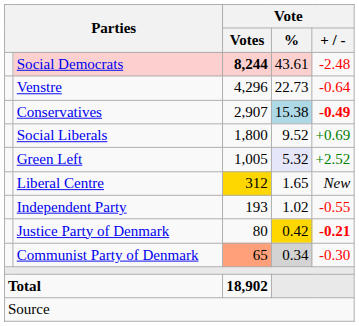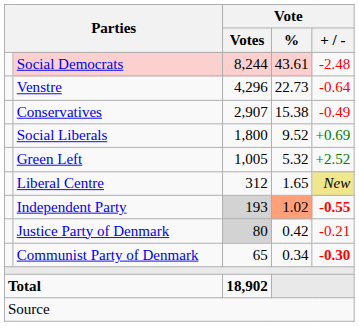Social Democrats | Vote / Votes: bold -> normal
Conservatives | Vote / %: lightblue background -> no background
Conservatives | Vote / + / -: bold -> normal
Green Left | Vote / %: lavender background -> no background
Liberal Centre | Vote / Votes: gold background -> no background
Liberal Centre | Vote / + / -: no background -> khaki background
Independent Party | Vote / Votes: no background -> lightgrey background
Independent Party | Vote / %: no background -> lightsalmon background
Independent Party | Vote / + / -: normal -> bold
Justice Party of Denmark | Vote / Votes: no background -> lightgrey background
Justice Party of Denmark | Vote / %: gold background -> no background
Justice Party of Denmark | Vote / + / -: bold -> normal
Communist Party of Denmark | Vote / Votes: lightsalmon background -> no background
Communist Party of Denmark | Vote / %: lightgrey background -> no background
Communist Party of Denmark | Vote / + / -: normal -> bold
